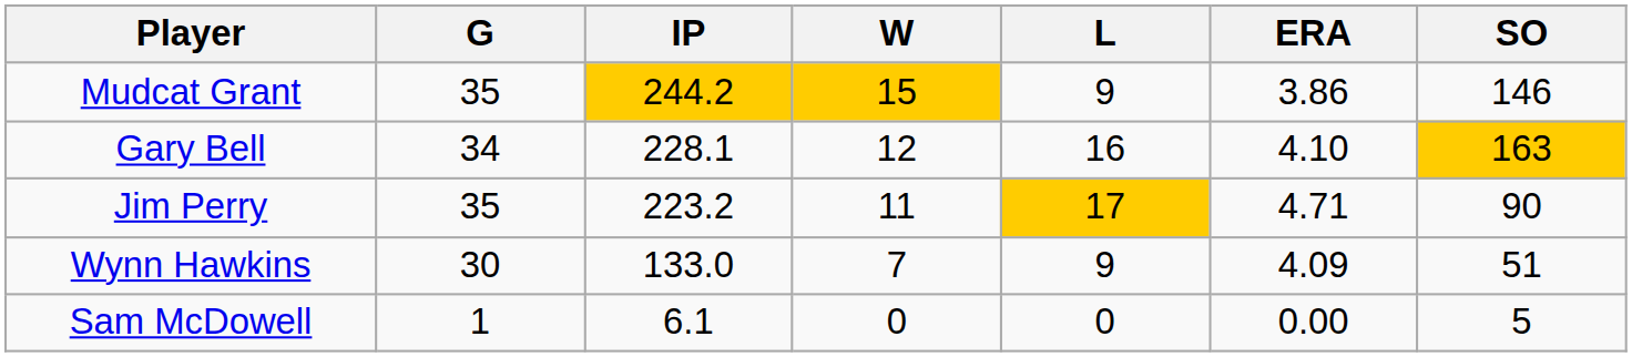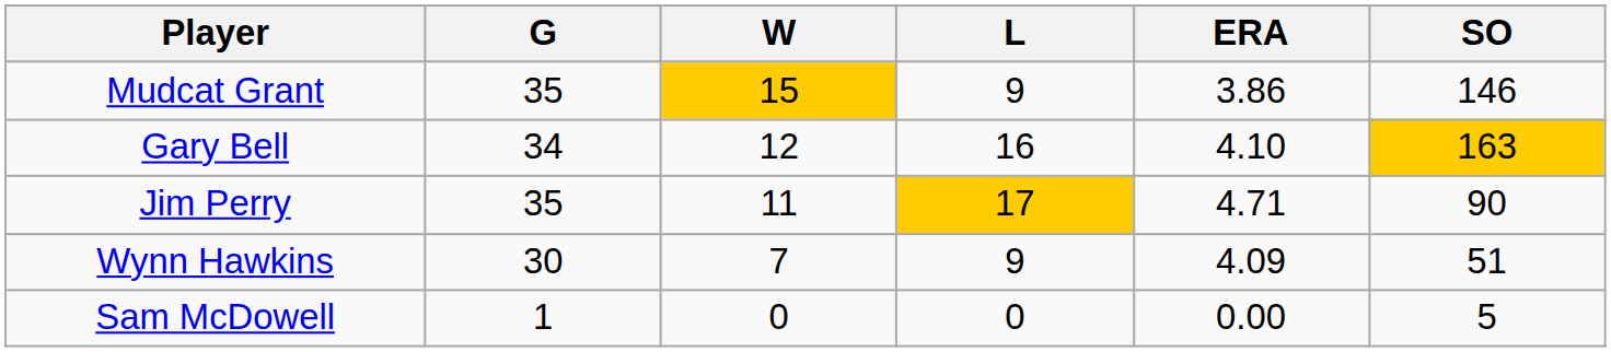- column: IP | 244.2 | 228.1 | 223.2 | 133.0 | 6.1
